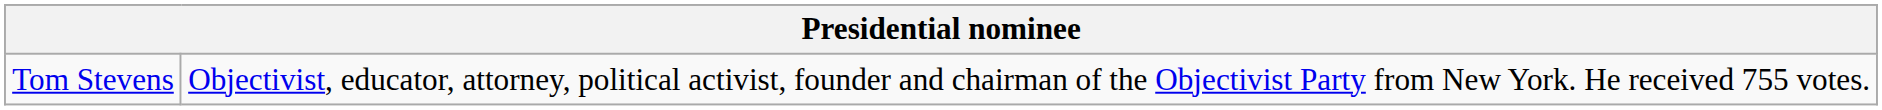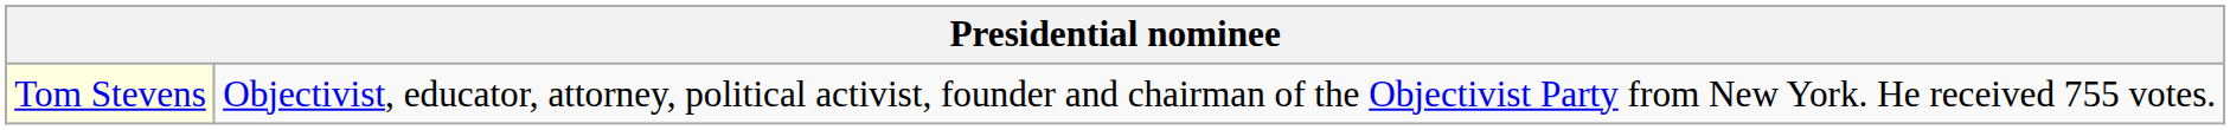Tom Stevens | column 1: no background -> lightyellow background
